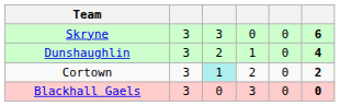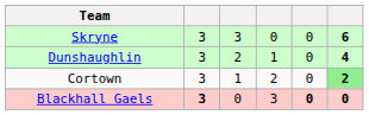Cortown | column 3: paleturquoise background -> no background
Cortown | column 6: no background -> lightgreen background
Blackhall Gaels | column 2: normal -> bold
Blackhall Gaels | column 5: normal -> bold
